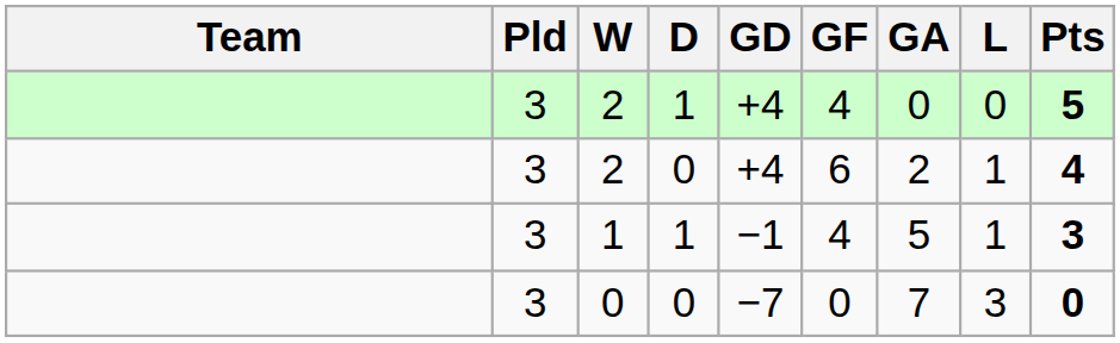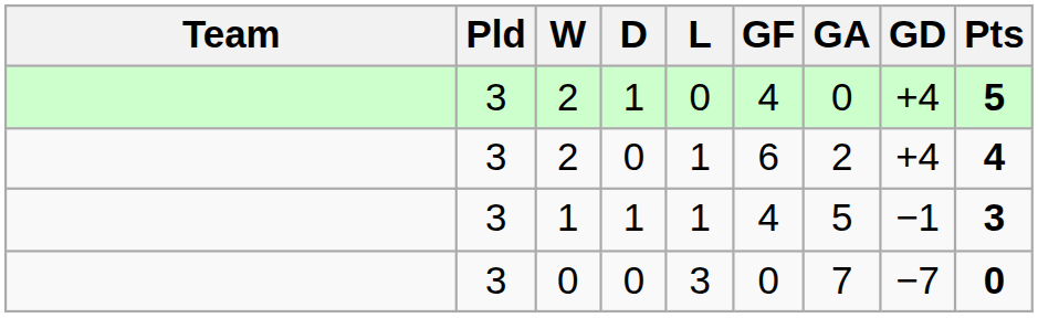columns swapped: L <-> GD
